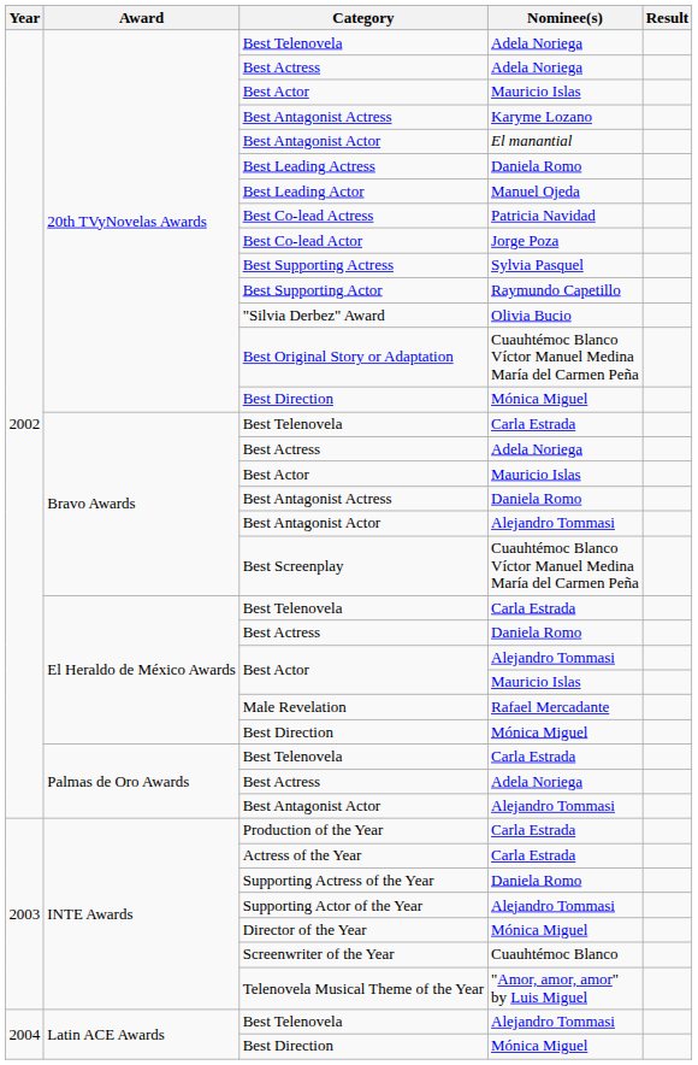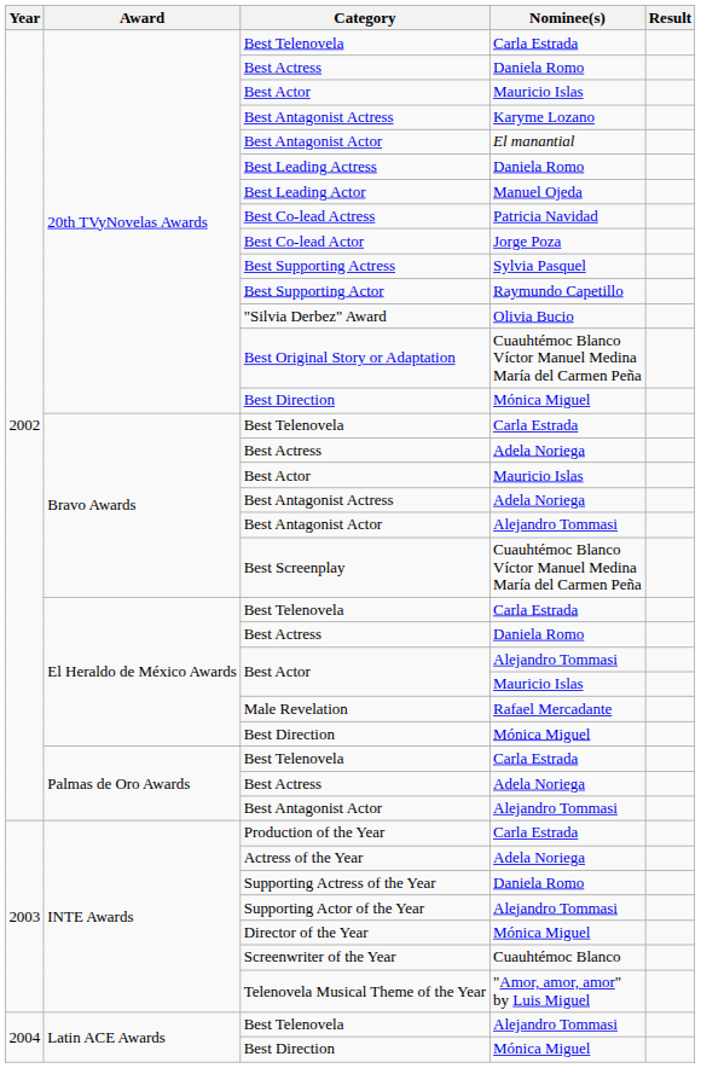20th TVyNovelas Awards / Best Telenovela | Nominee(s): Adela Noriega -> Carla Estrada
20th TVyNovelas Awards / Best Actress | Nominee(s): Adela Noriega -> Daniela Romo
Bravo Awards / Best Antagonist Actress | Nominee(s): Daniela Romo -> Adela Noriega
Actress of the Year | Nominee(s): Carla Estrada -> Adela Noriega
